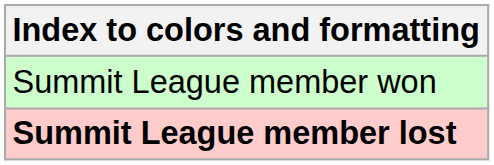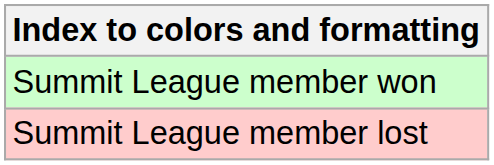row 3 | column 1: bold -> normal
